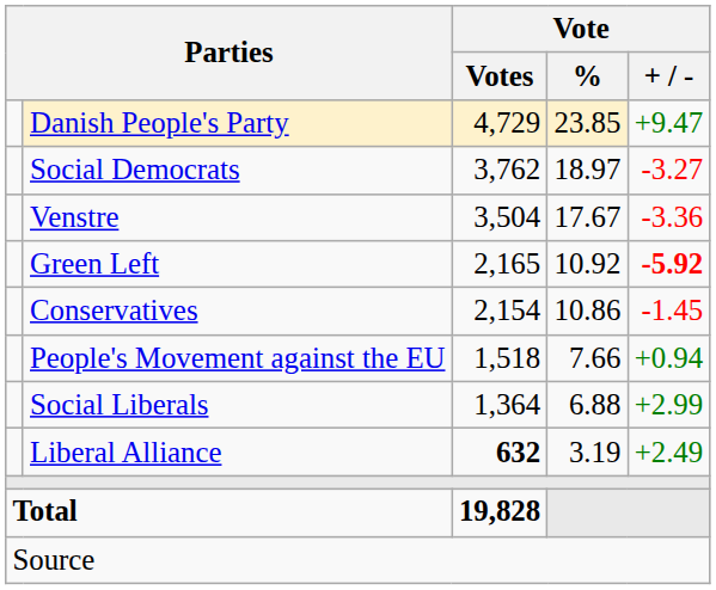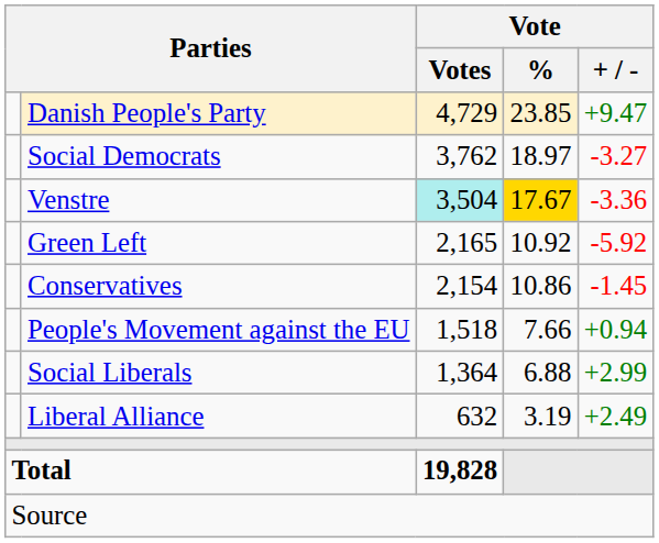Venstre | Vote / Votes: no background -> paleturquoise background
Venstre | Vote / %: no background -> gold background
Green Left | Vote / + / -: bold -> normal
Liberal Alliance | Vote / Votes: bold -> normal
